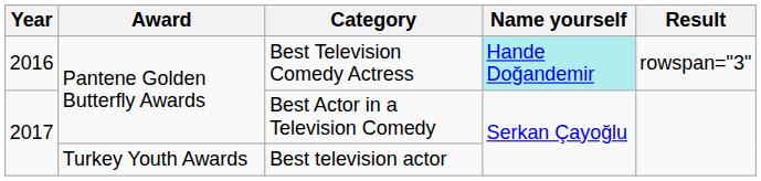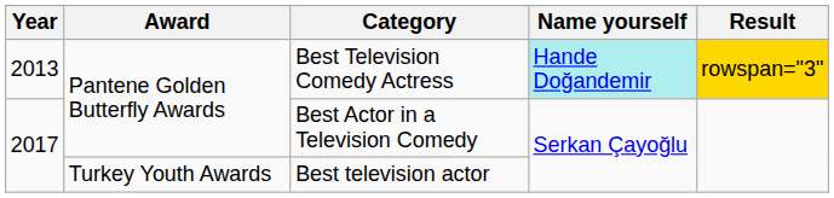Best Television Comedy Actress | Year: 2016 -> 2013
Best Television Comedy Actress | Result: no background -> gold background
